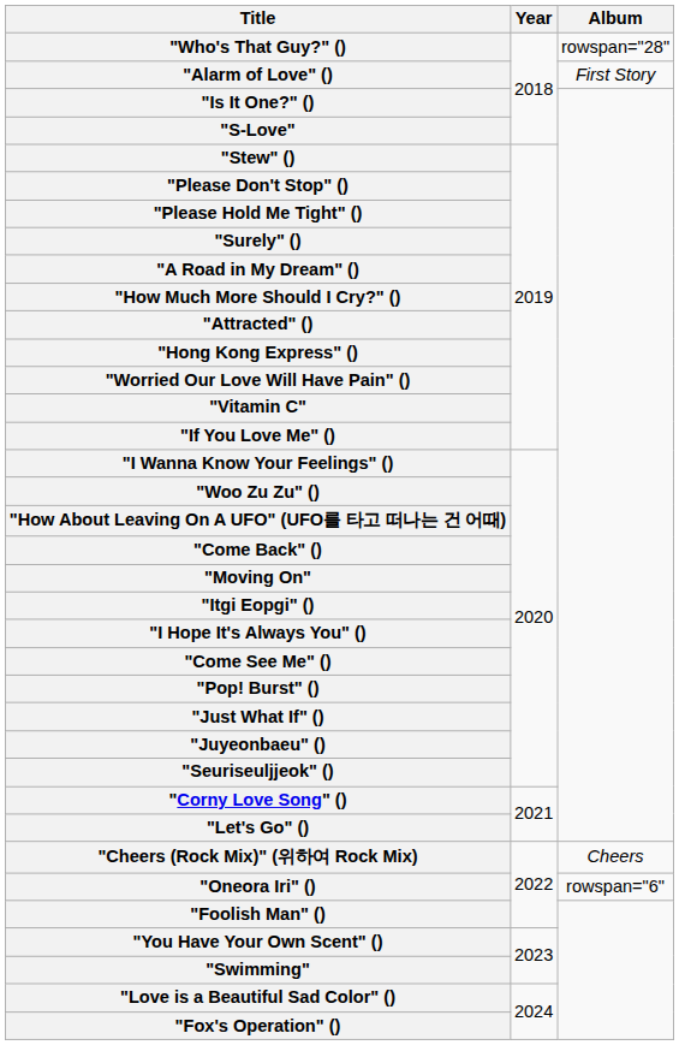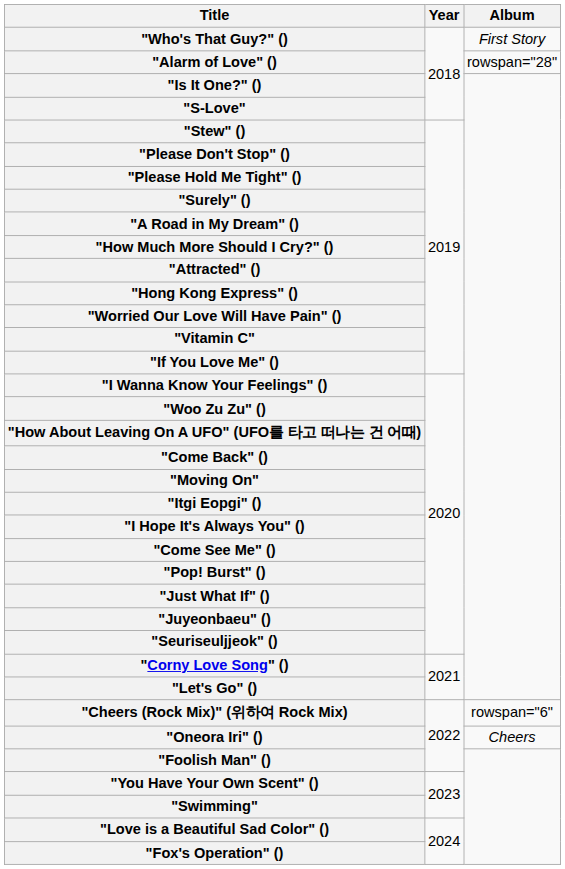"Who's That Guy?" () | Album: rowspan="28" -> First Story
"Alarm of Love" () | Album: First Story -> rowspan="28"
"Cheers (Rock Mix)" (위하여 Rock Mix) | Album: Cheers -> rowspan="6"
"Oneora Iri" () | Album: rowspan="6" -> Cheers
